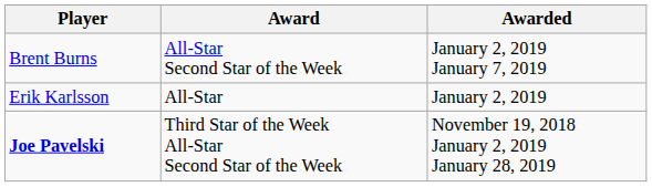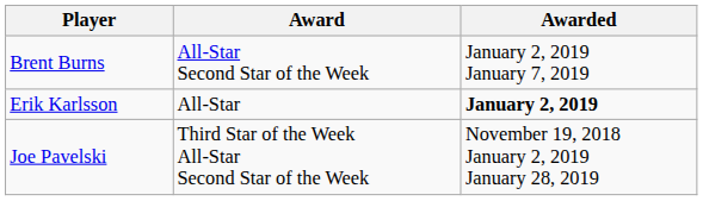row 3 | Awarded: normal -> bold
row 4 | Player: bold -> normal
